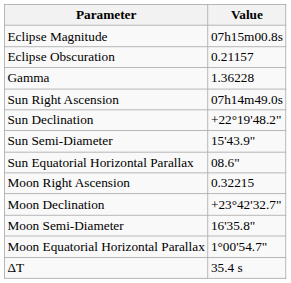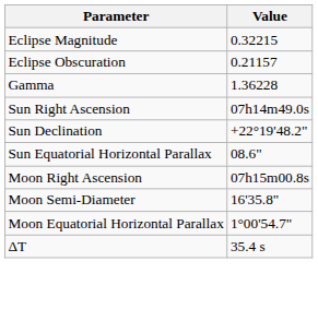Eclipse Magnitude | Value: 07h15m00.8s -> 0.32215
- row: Sun Semi-Diameter | 15'43.9"
Moon Right Ascension | Value: 0.32215 -> 07h15m00.8s
- row: Moon Declination | +23°42'32.7"
